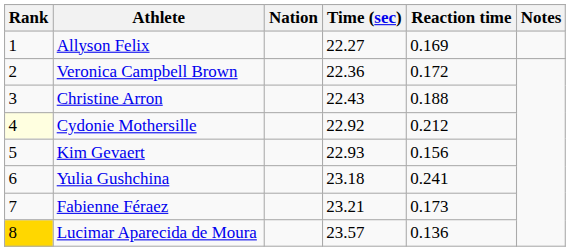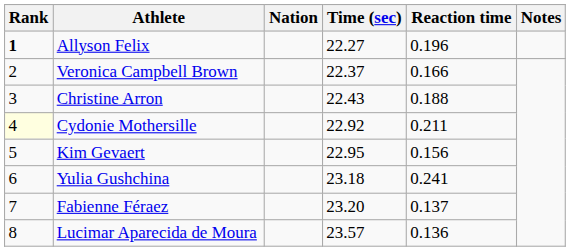Allyson Felix | Rank: normal -> bold
Allyson Felix | Reaction time: 0.169 -> 0.196
Veronica Campbell Brown | Time (sec): 22.36 -> 22.37
Veronica Campbell Brown | Reaction time: 0.172 -> 0.166
Cydonie Mothersille | Reaction time: 0.212 -> 0.211
Kim Gevaert | Time (sec): 22.93 -> 22.95
Fabienne Féraez | Time (sec): 23.21 -> 23.20
Fabienne Féraez | Reaction time: 0.173 -> 0.137
Lucimar Aparecida de Moura | Rank: gold background -> no background
